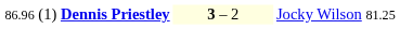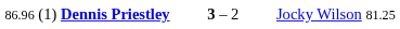86.96 (1) Dennis Priestley | column 2: lightyellow background -> no background
